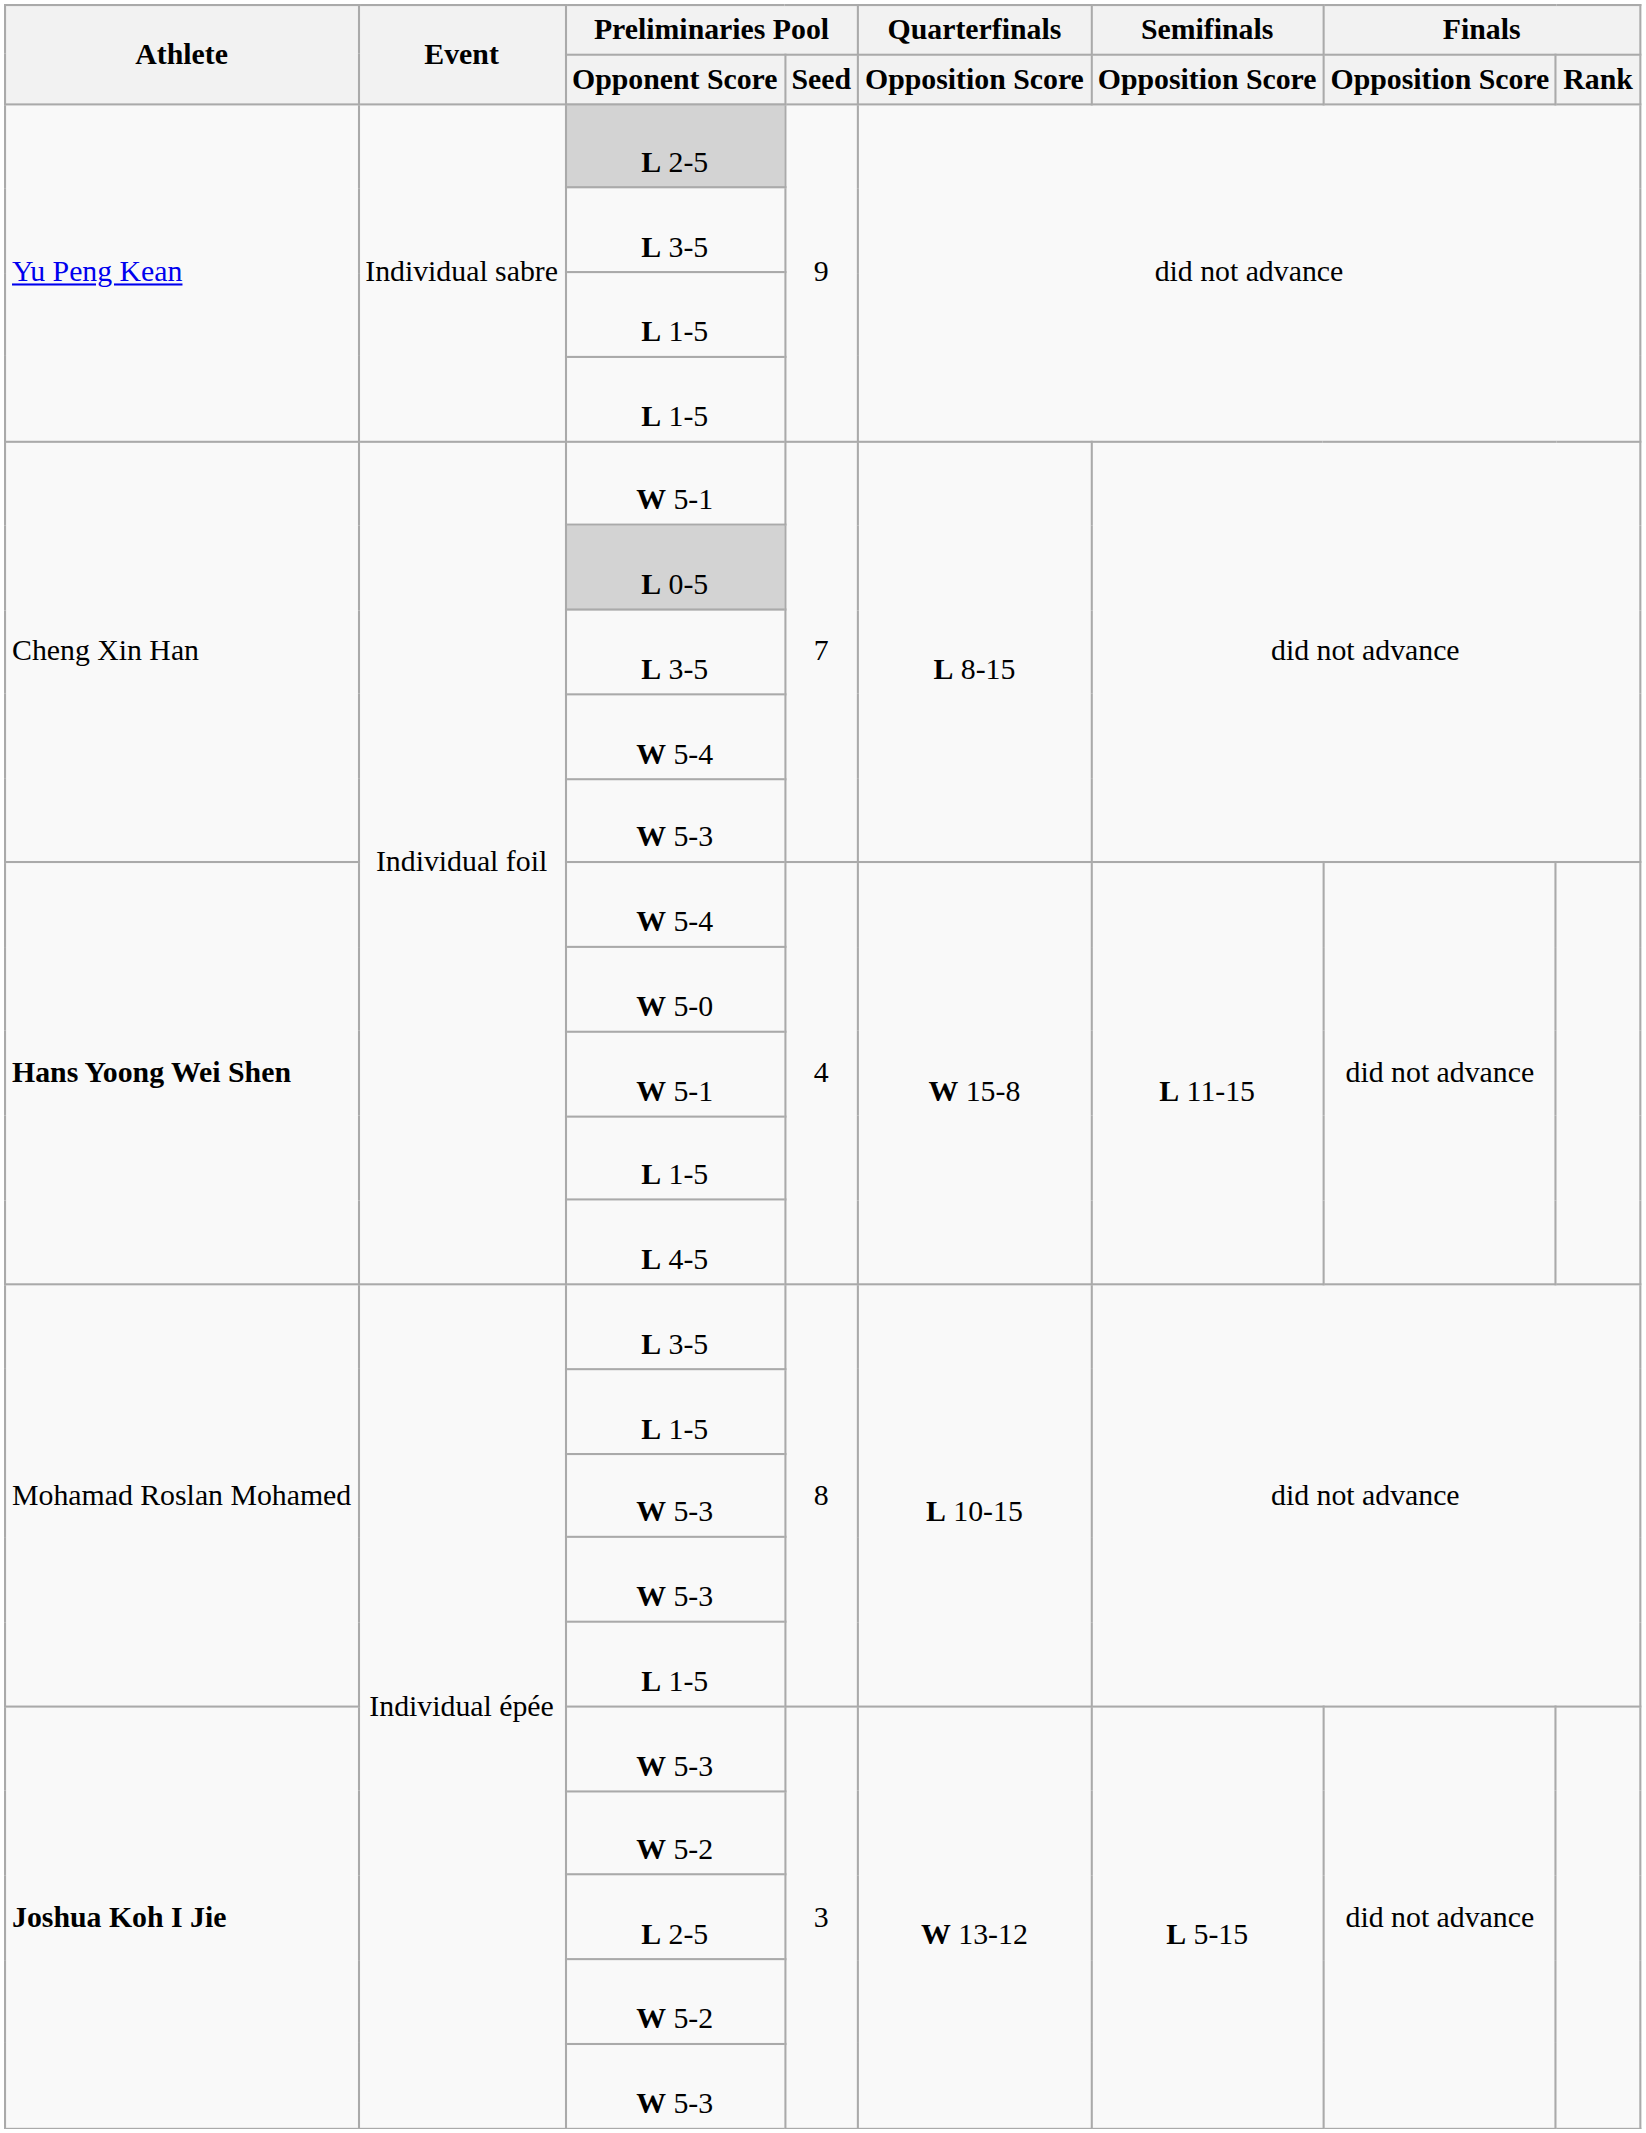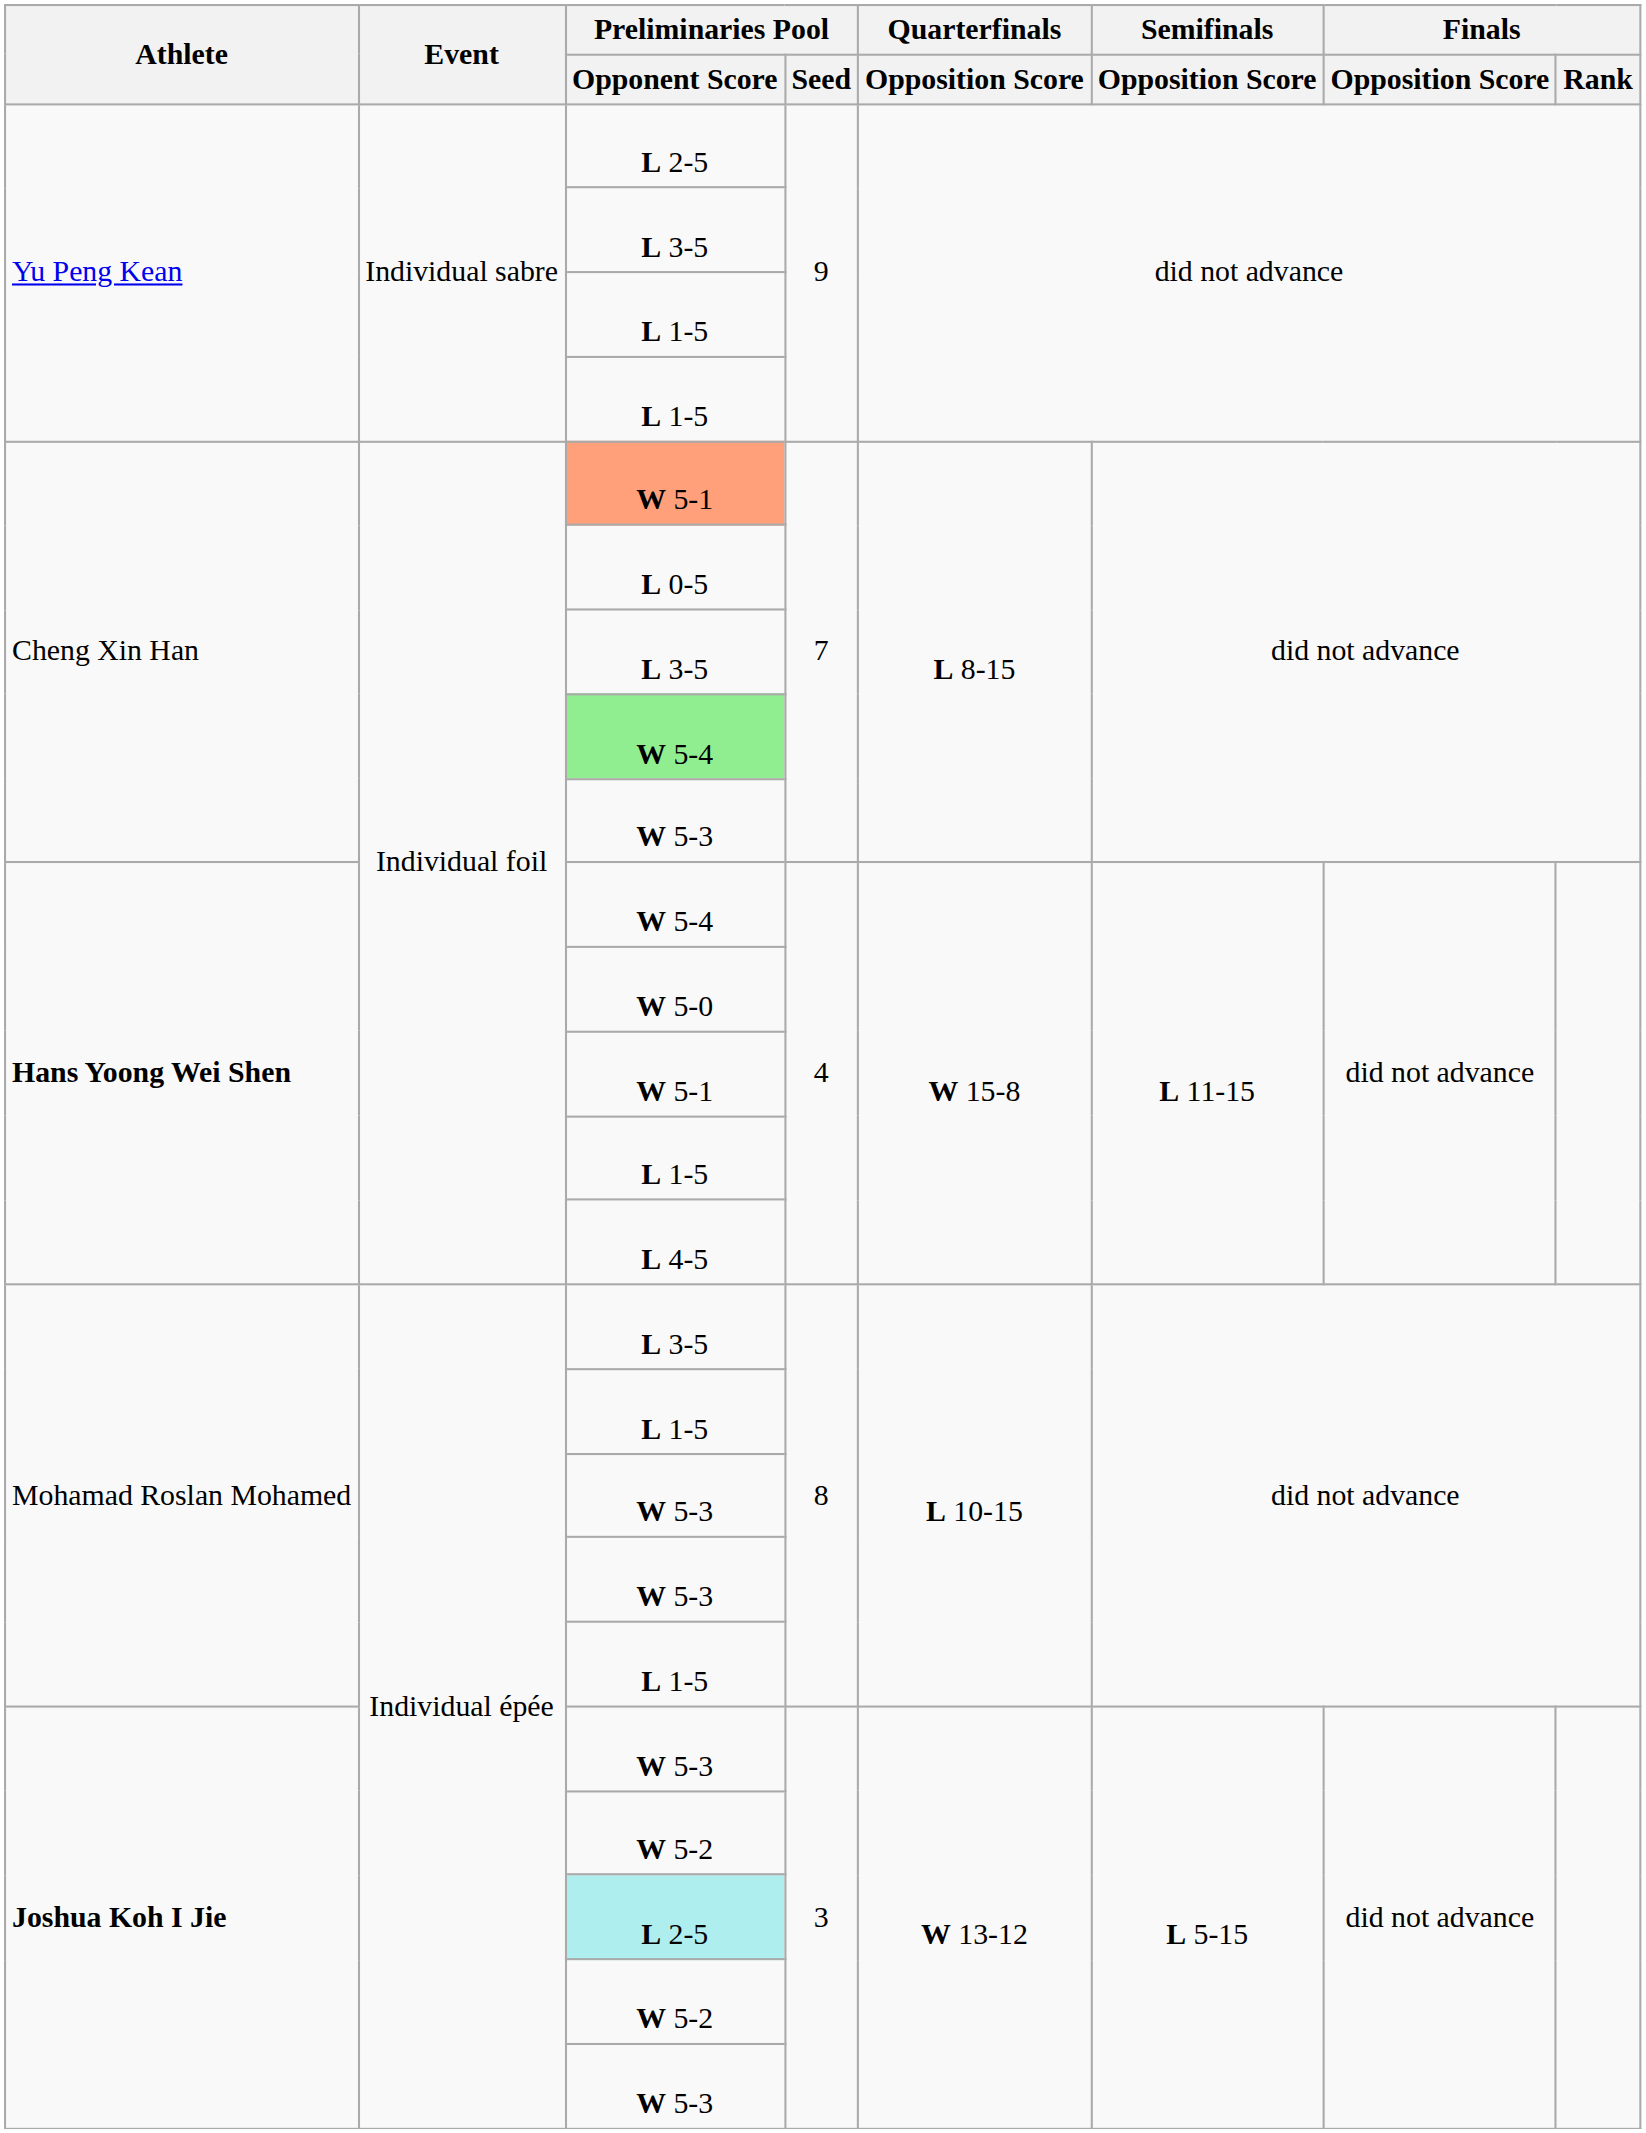Yu Peng Kean / L 2-5 | Preliminaries Pool / Opponent Score: lightgrey background -> no background
Cheng Xin Han / W 5-1 | Preliminaries Pool / Opponent Score: no background -> lightsalmon background
L 0-5 | Preliminaries Pool / Opponent Score: lightgrey background -> no background
Cheng Xin Han / W 5-4 | Preliminaries Pool / Opponent Score: no background -> lightgreen background
Joshua Koh I Jie / L 2-5 | Preliminaries Pool / Opponent Score: no background -> paleturquoise background
